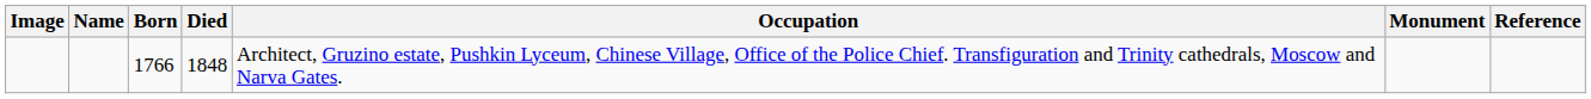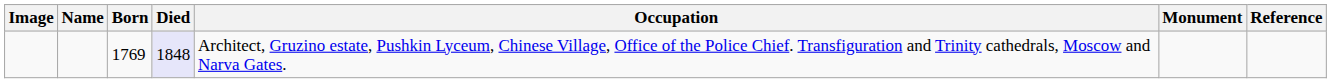row 2 | Born: 1766 -> 1769
row 2 | Died: no background -> lavender background
